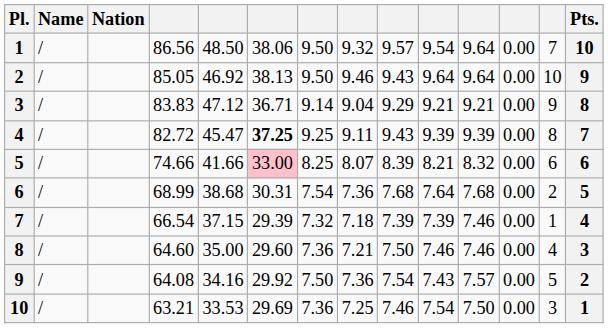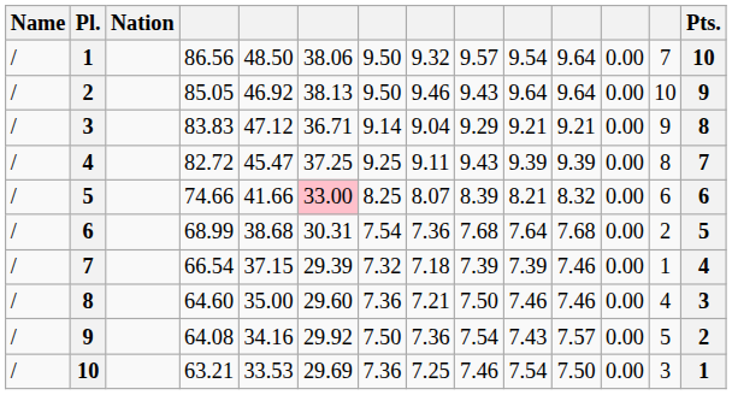columns swapped: Pl. <-> Name
row 5 | column 6: bold -> normal
